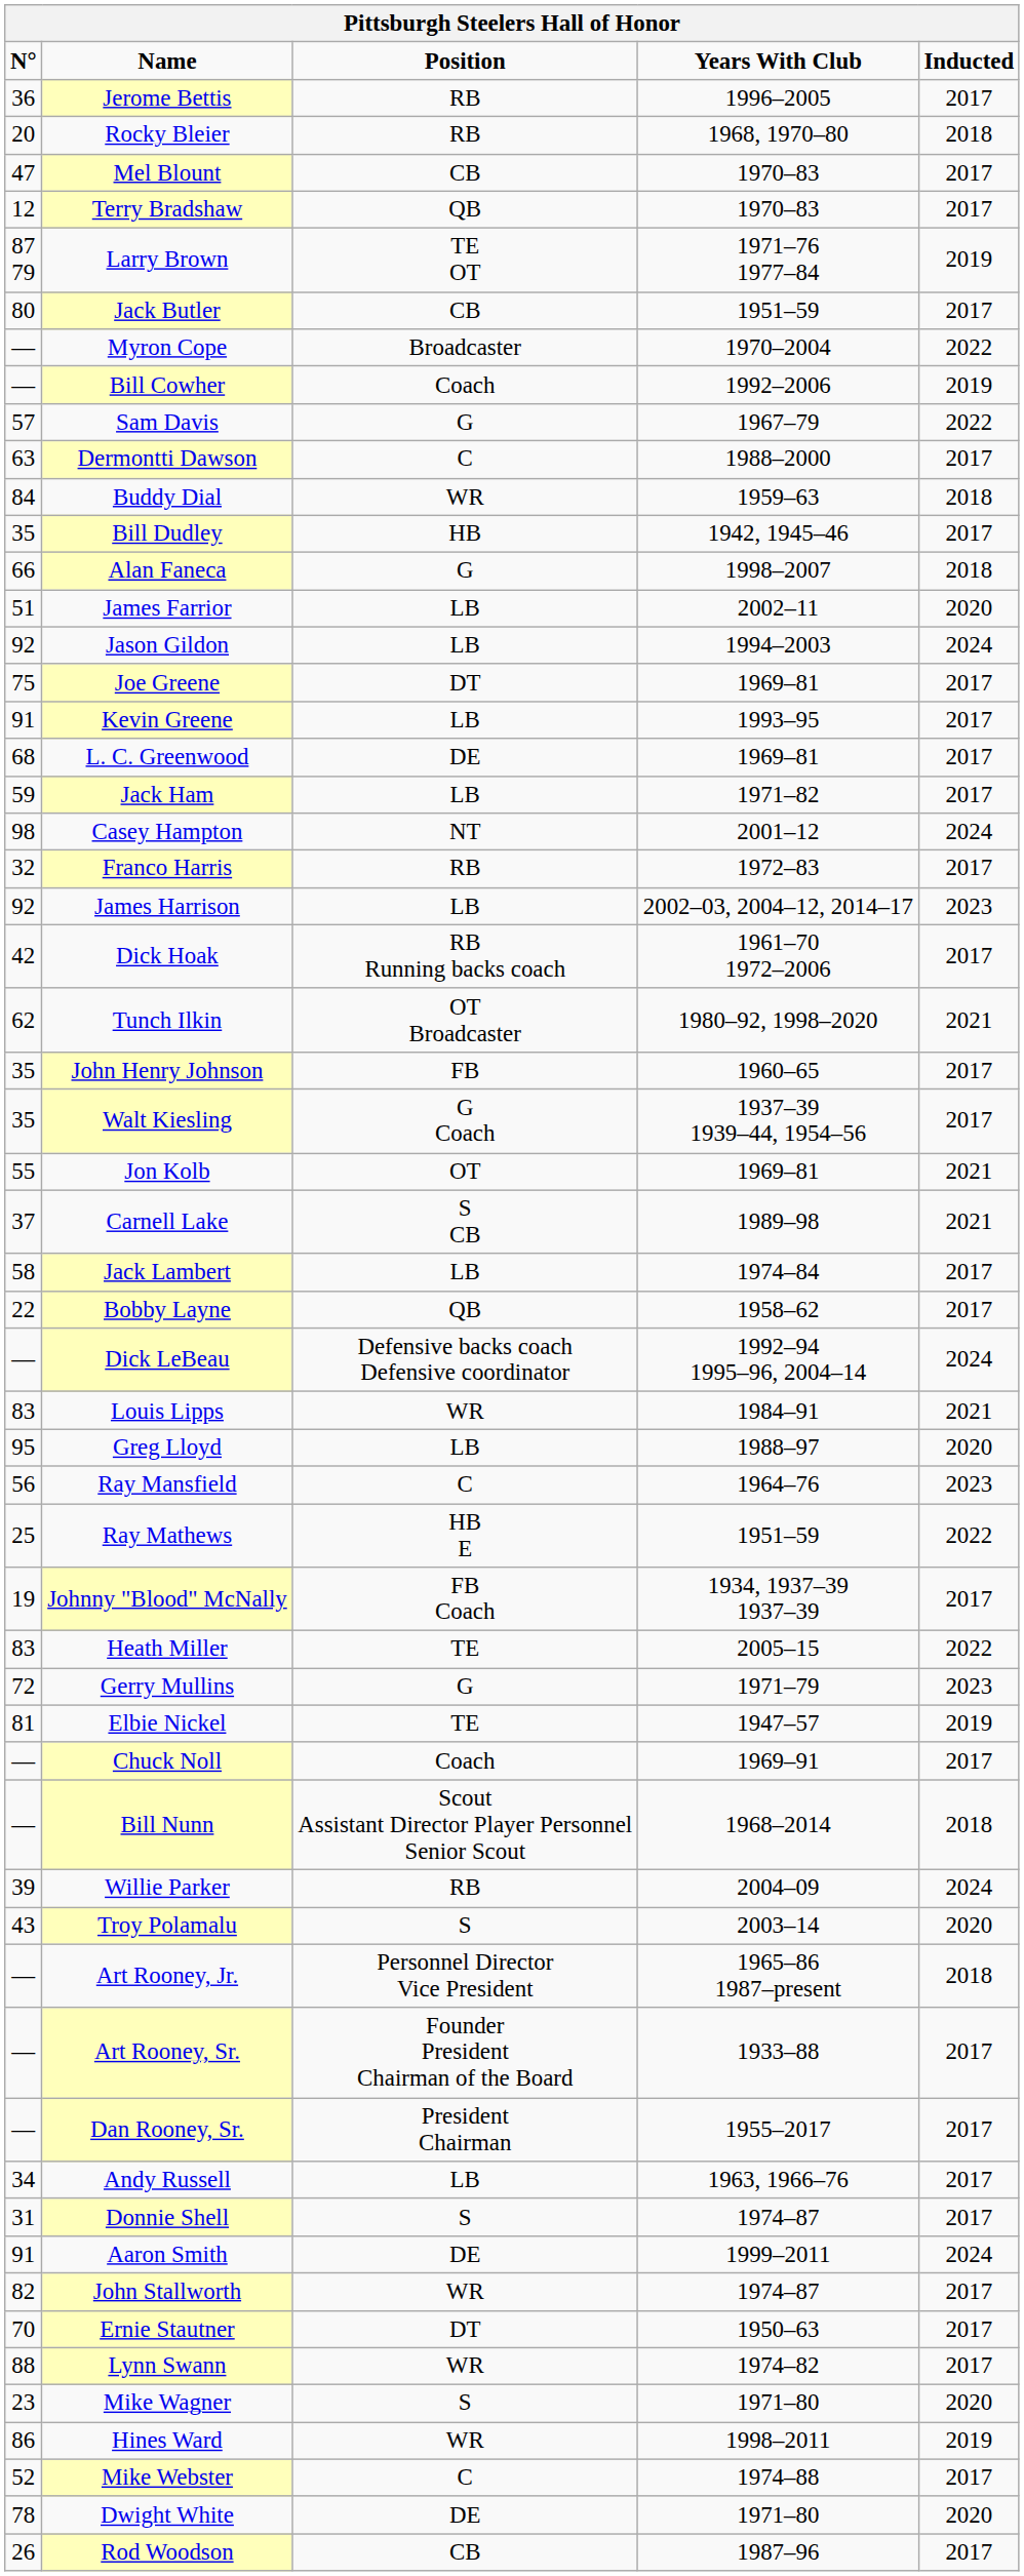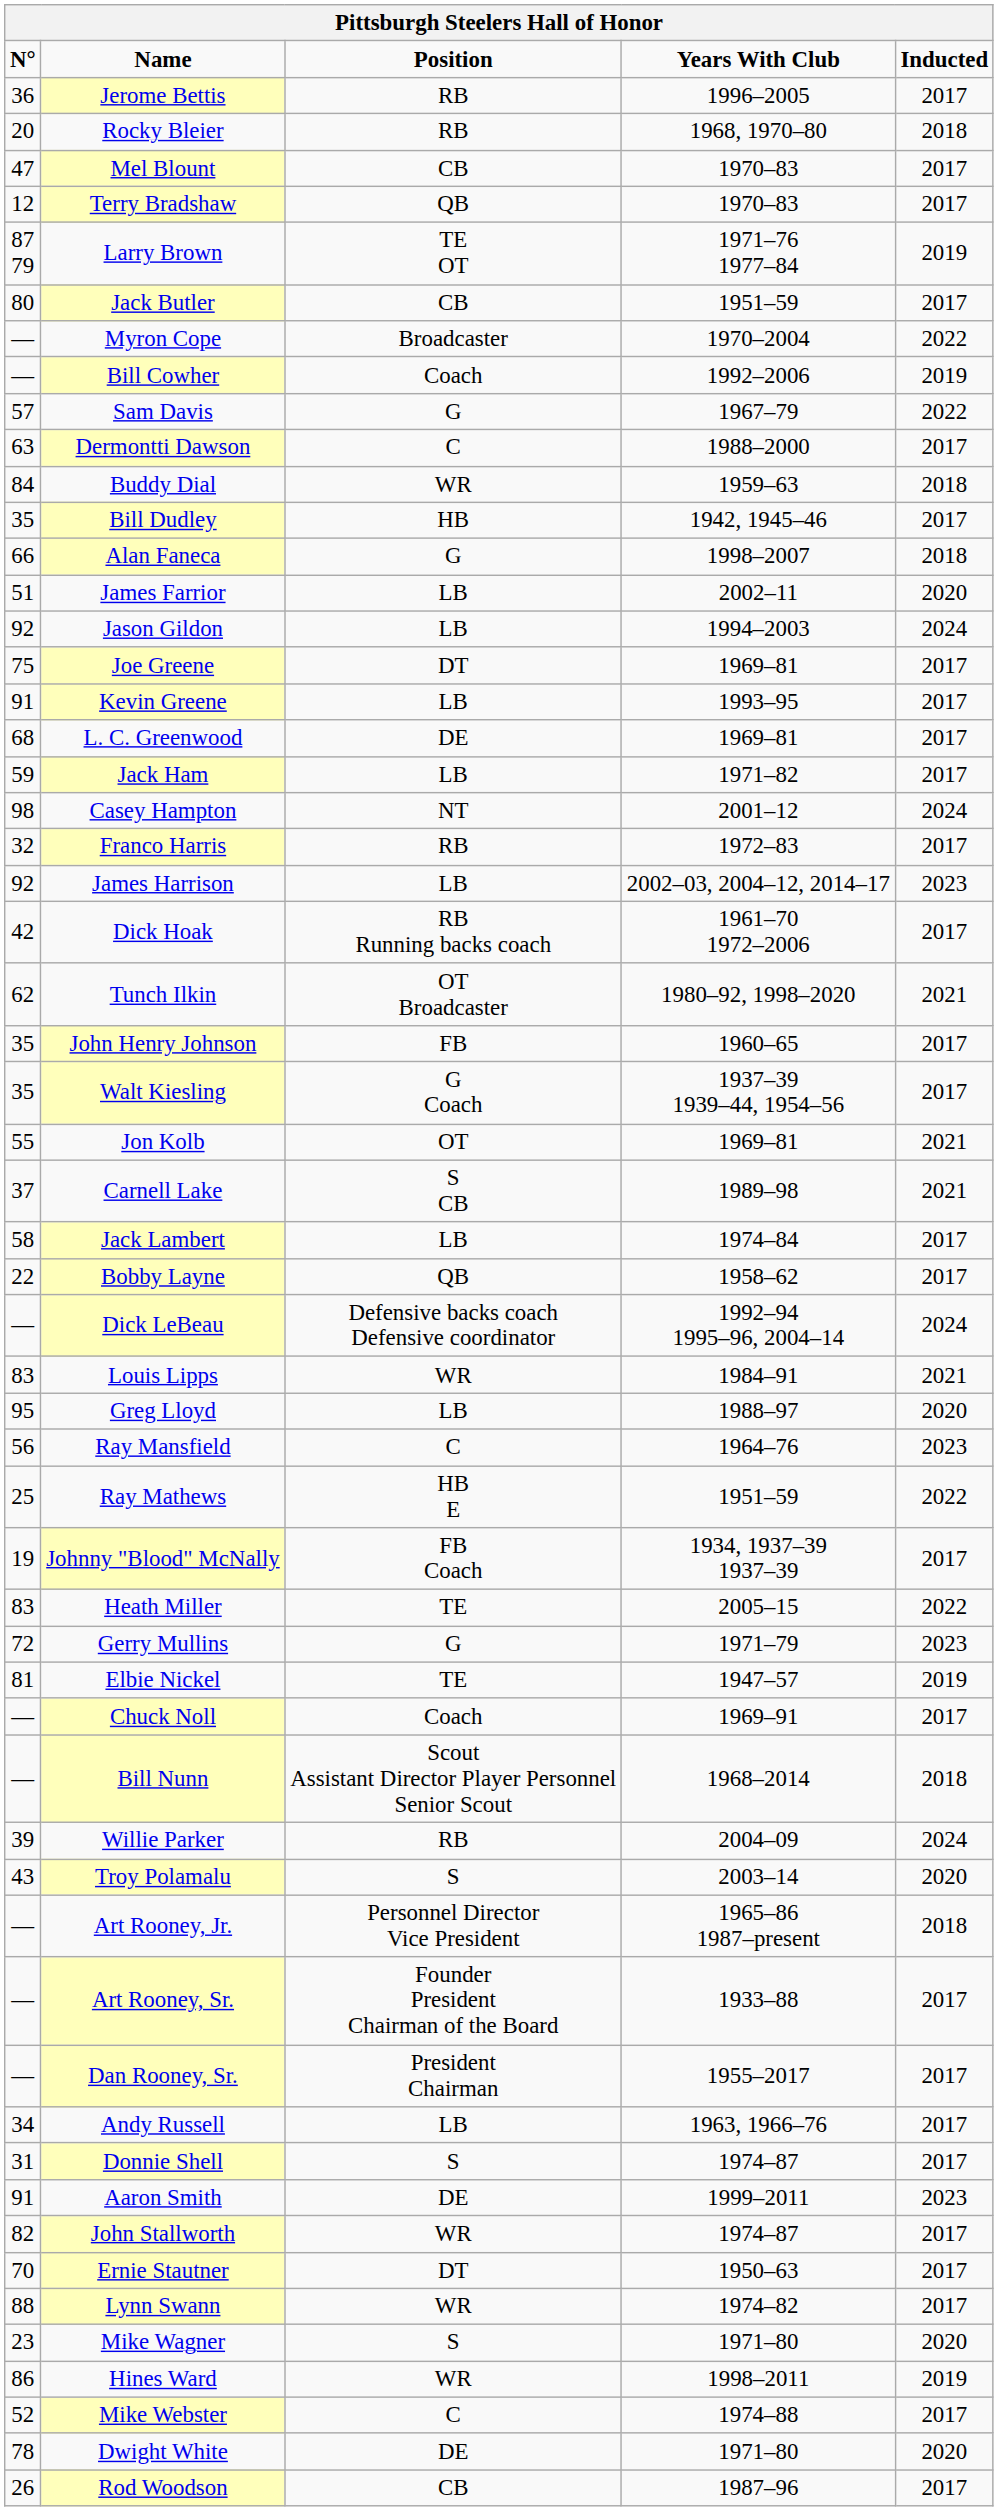Aaron Smith | Inducted: 2024 -> 2023
